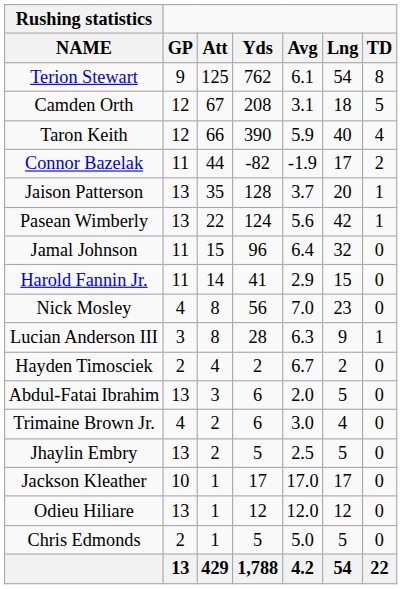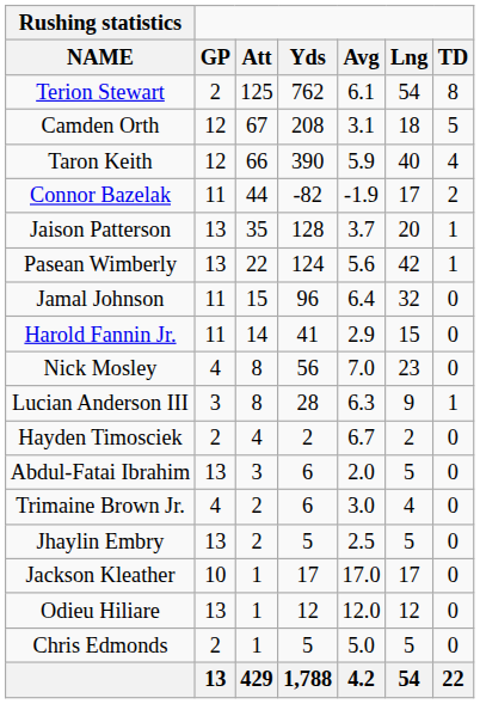Terion Stewart | GP: 9 -> 2
